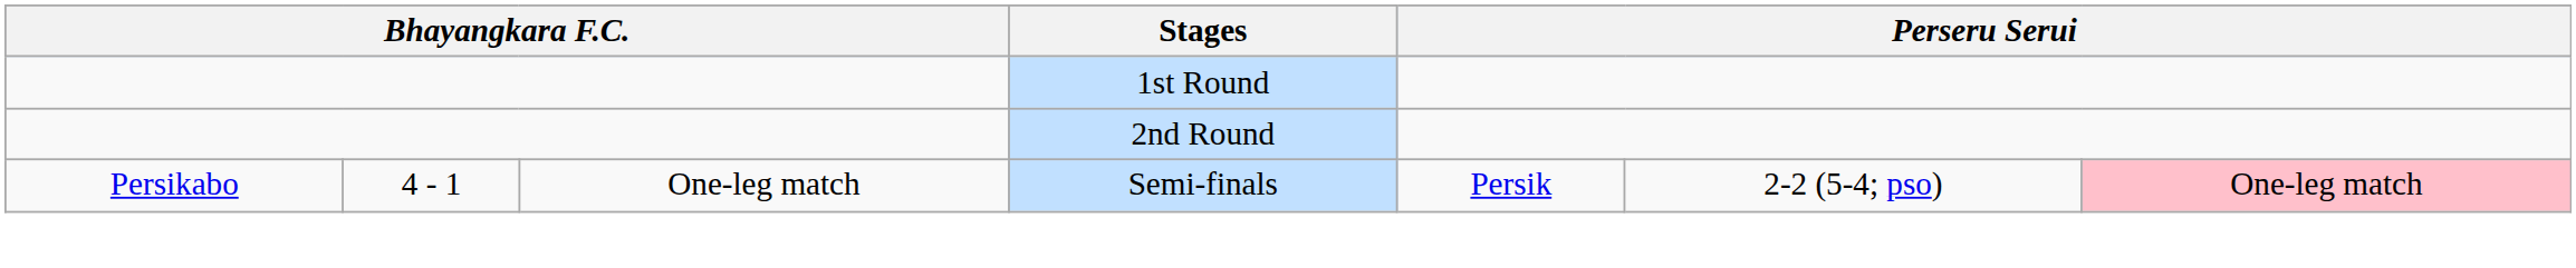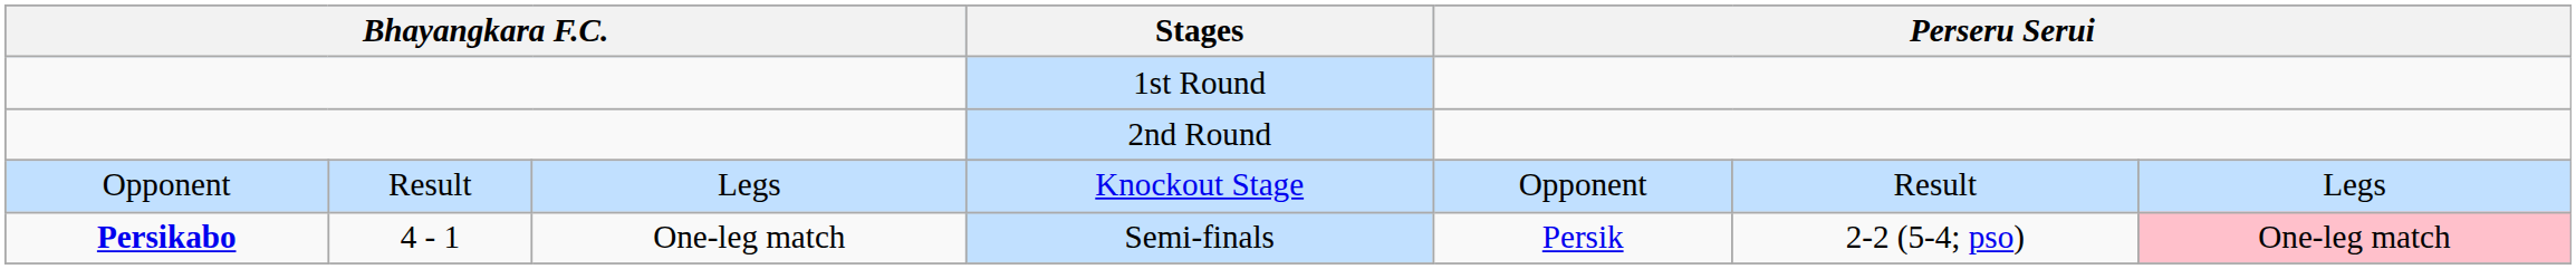+ row: Opponent | Result | Legs | Knockout Stage | Opponent | Result | Legs
Semi-finals | column 1: normal -> bold
